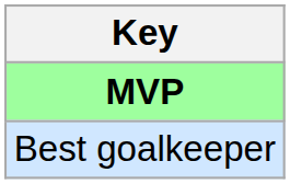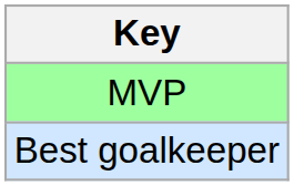row 2 | column 1: bold -> normal
